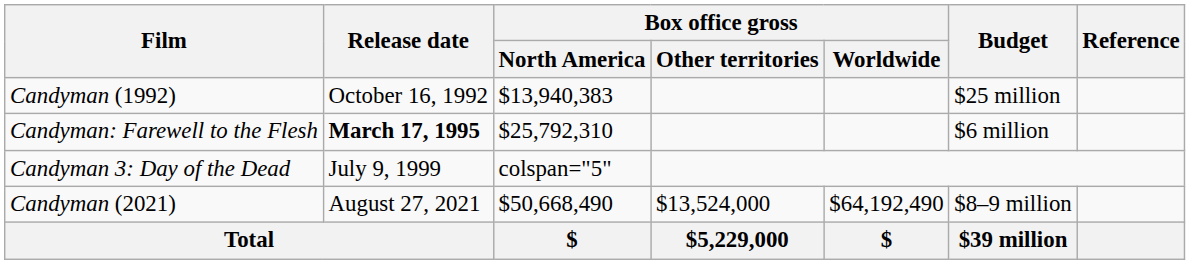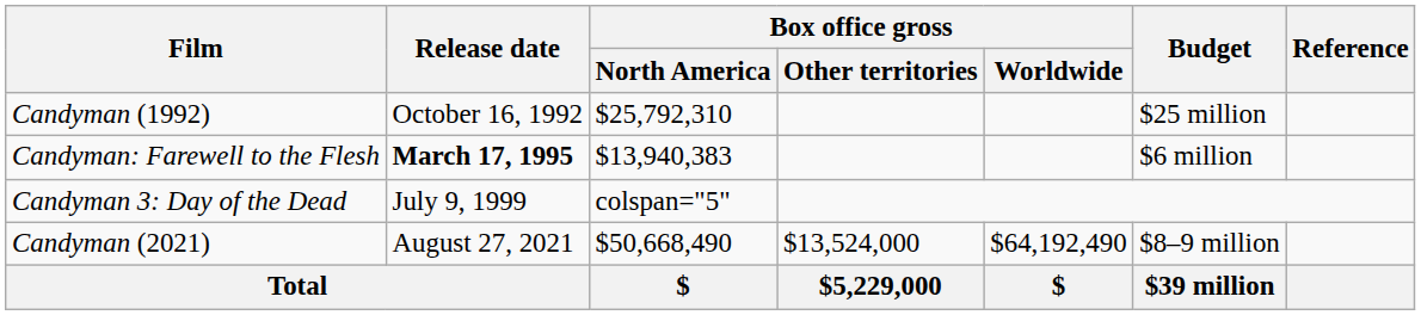Candyman (1992) | Box office gross / North America: $13,940,383 -> $25,792,310
Candyman: Farewell to the Flesh | Box office gross / North America: $25,792,310 -> $13,940,383
